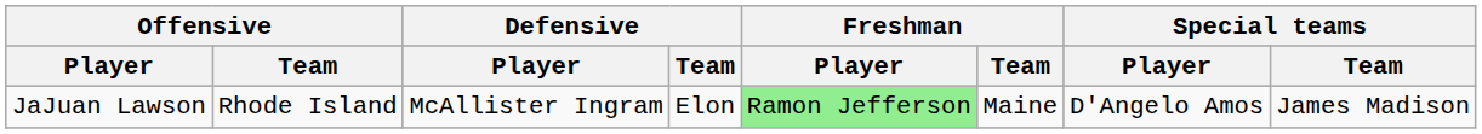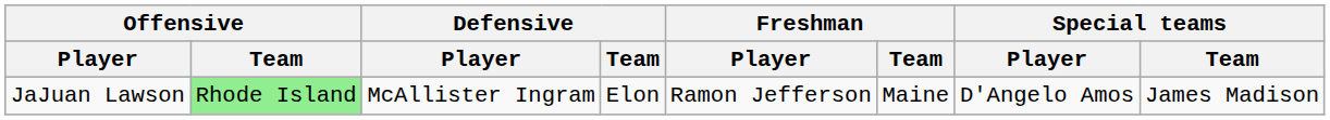JaJuan Lawson | Offensive / Team: no background -> lightgreen background
JaJuan Lawson | Freshman / Player: lightgreen background -> no background
